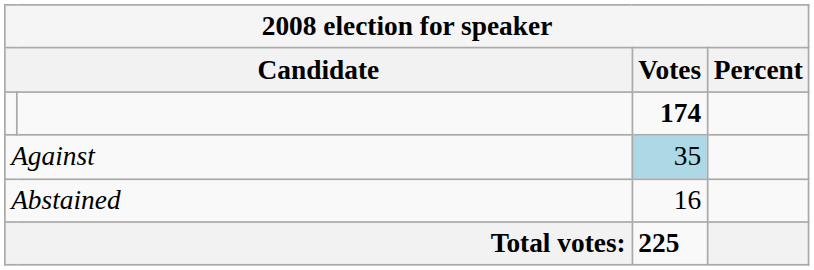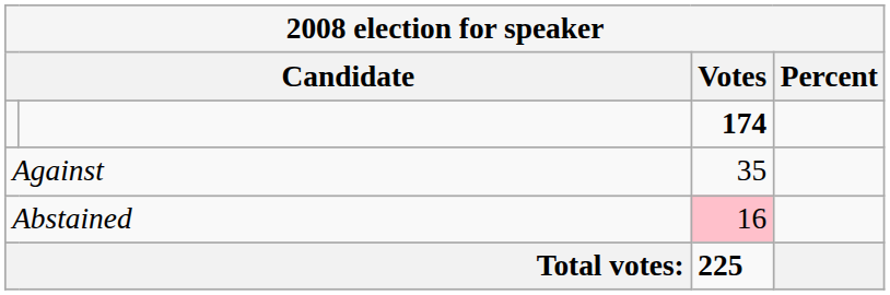Against | Votes: lightblue background -> no background
Abstained | Votes: no background -> pink background
